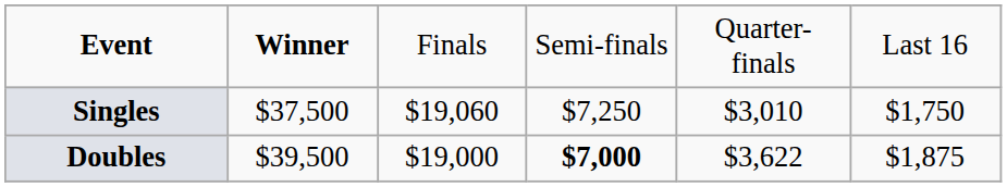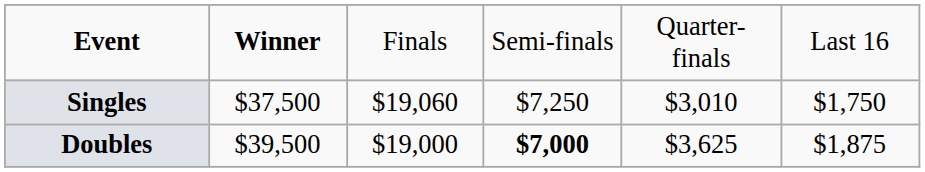Doubles | column 5: $3,622 -> $3,625
